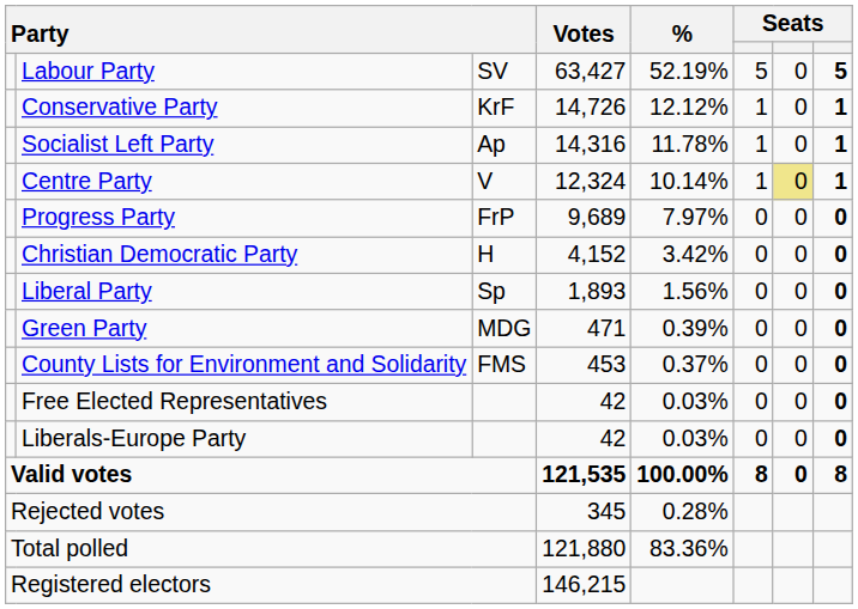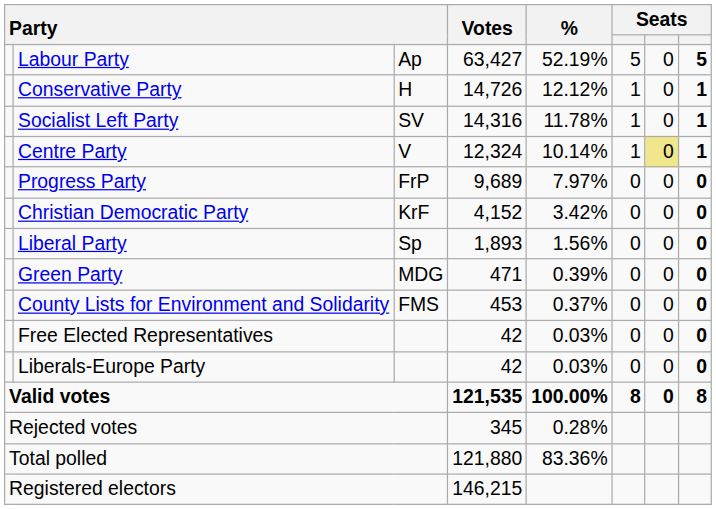Labour Party | column 3: SV -> Ap
Conservative Party | column 3: KrF -> H
Socialist Left Party | column 3: Ap -> SV
Christian Democratic Party | column 3: H -> KrF
